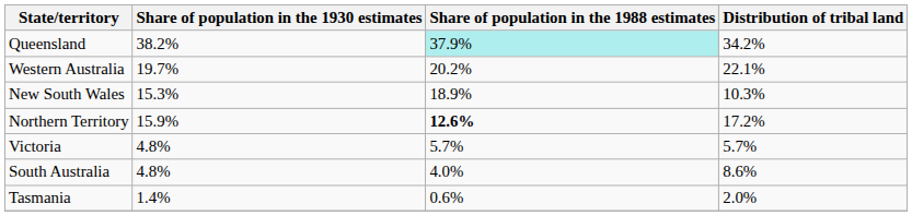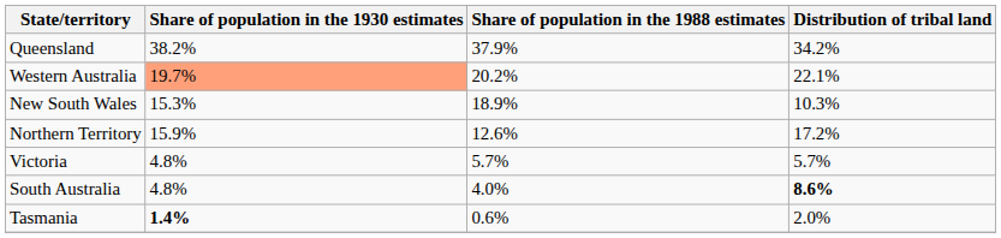Queensland | Share of population in the 1988 estimates: paleturquoise background -> no background
Western Australia | Share of population in the 1930 estimates: no background -> lightsalmon background
Northern Territory | Share of population in the 1988 estimates: bold -> normal
South Australia | Distribution of tribal land: normal -> bold
Tasmania | Share of population in the 1930 estimates: normal -> bold
